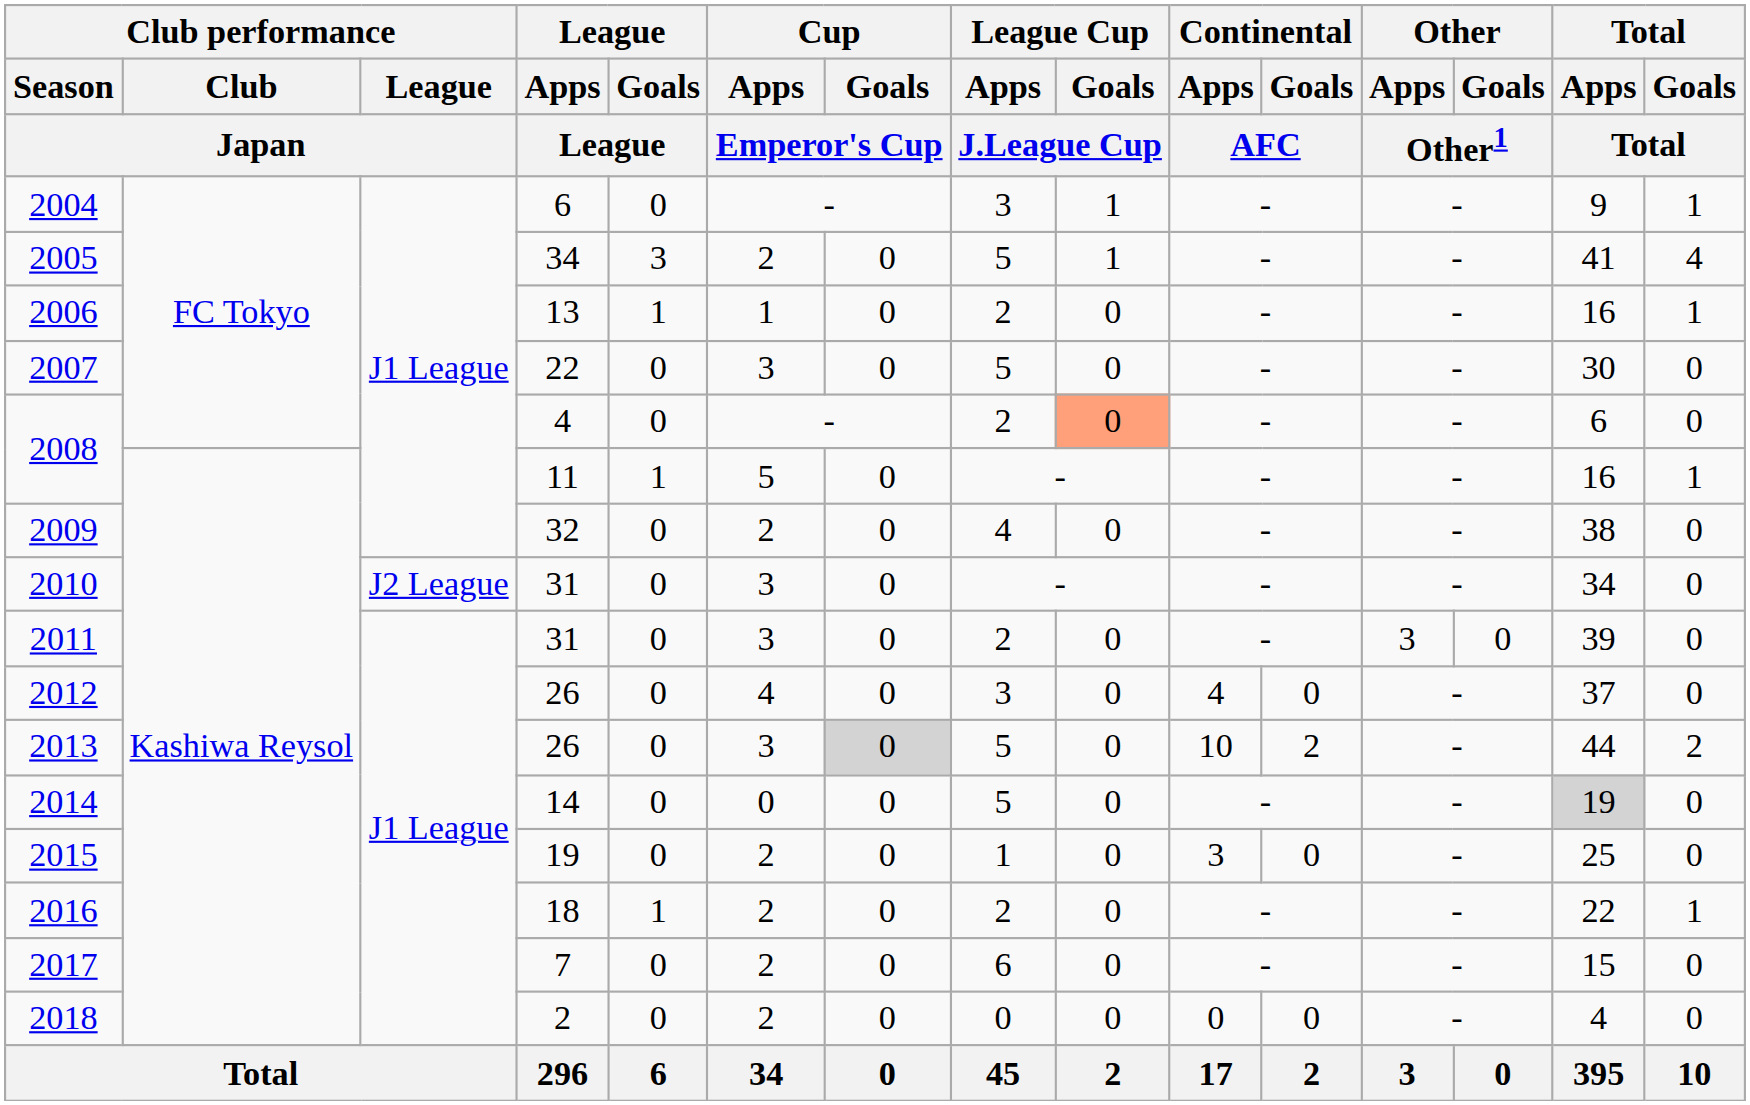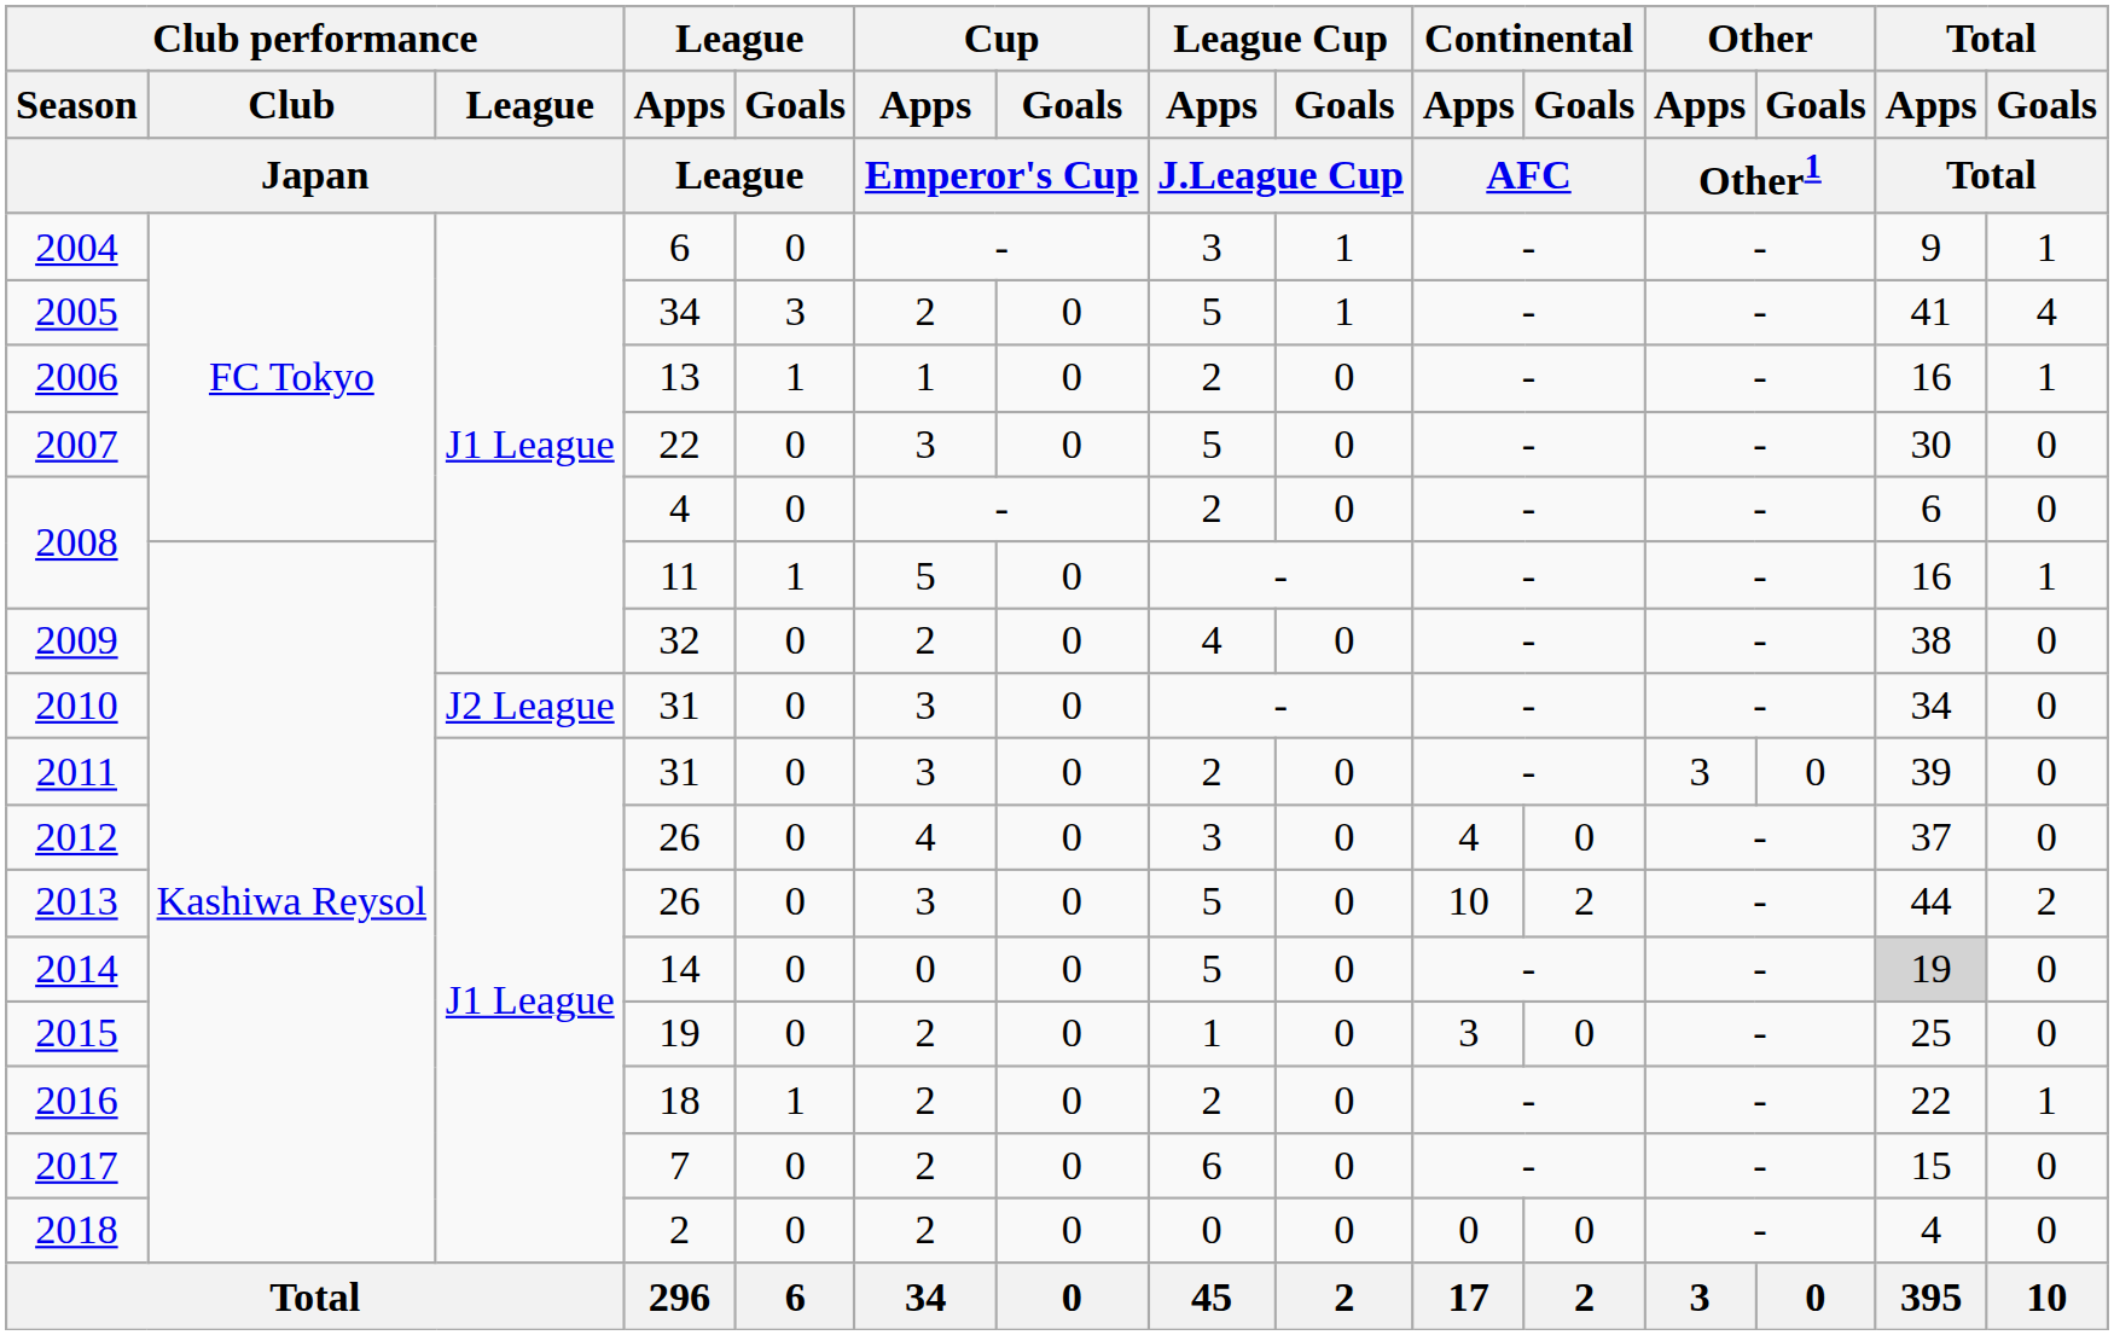2008 / 4 | League Cup / Goals / J.League Cup: lightsalmon background -> no background
2013 | Cup / Goals / Emperor's Cup: lightgrey background -> no background
